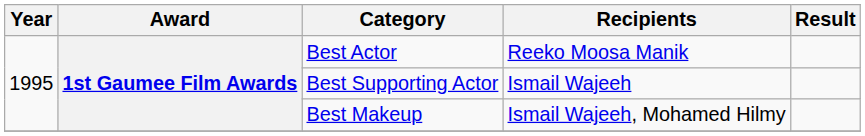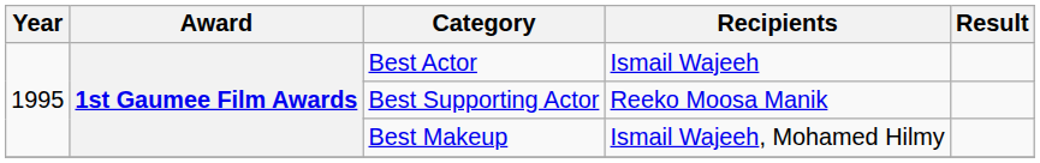Best Actor | Recipients: Reeko Moosa Manik -> Ismail Wajeeh
Best Supporting Actor | Recipients: Ismail Wajeeh -> Reeko Moosa Manik
